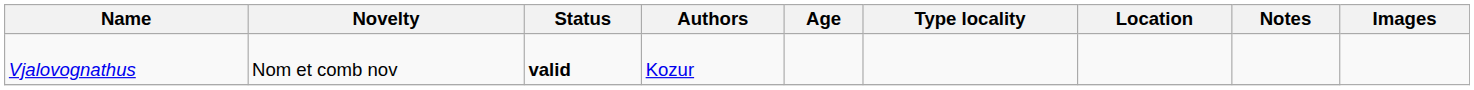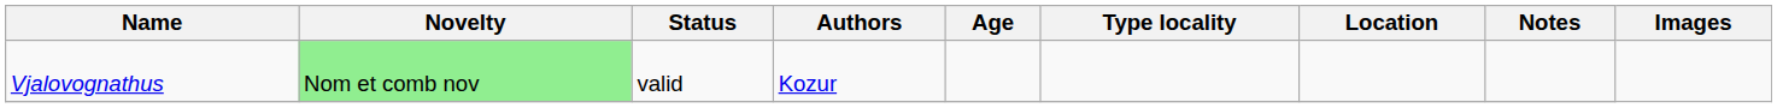Vjalovognathus | Novelty: no background -> lightgreen background
Vjalovognathus | Status: bold -> normal
